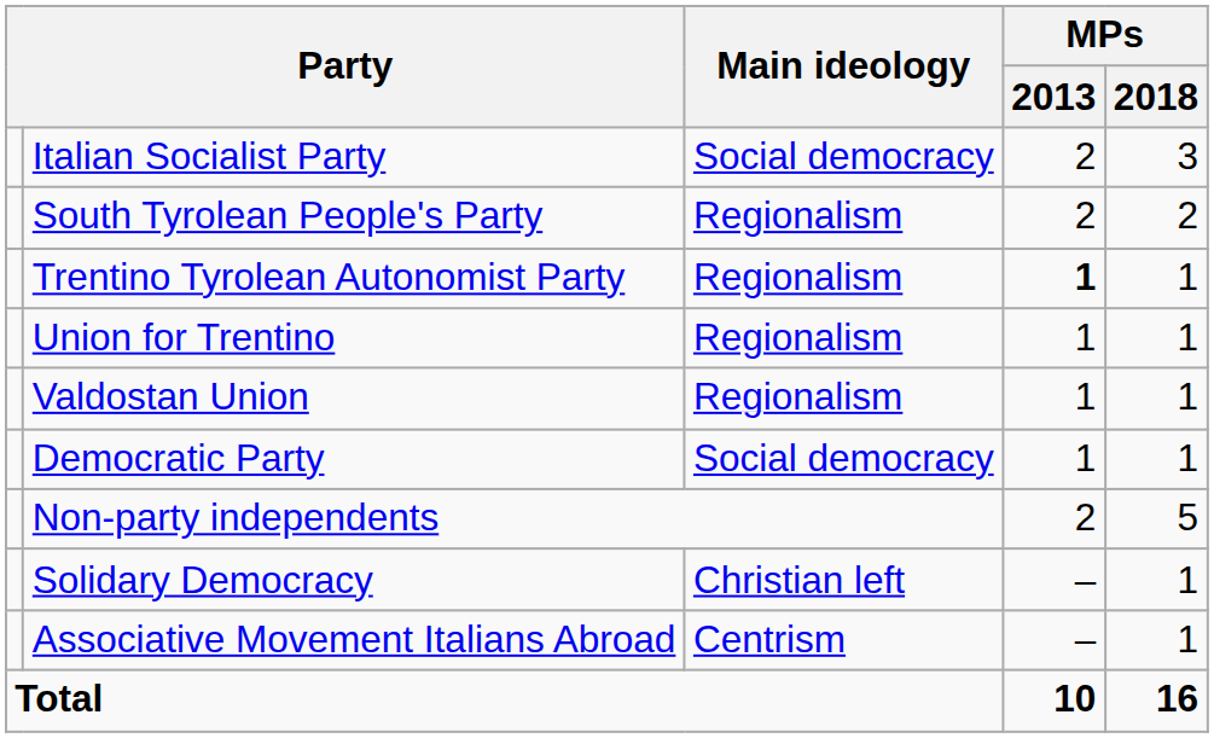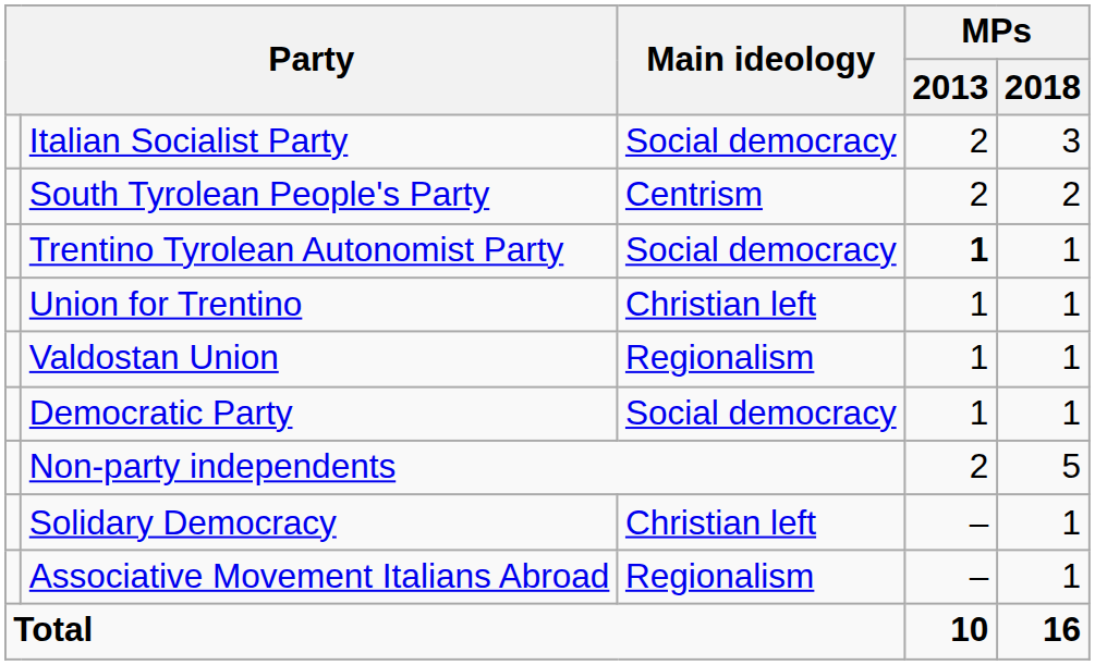South Tyrolean People's Party | Main ideology: Regionalism -> Centrism
Trentino Tyrolean Autonomist Party | Main ideology: Regionalism -> Social democracy
Union for Trentino | Main ideology: Regionalism -> Christian left
Associative Movement Italians Abroad | Main ideology: Centrism -> Regionalism
